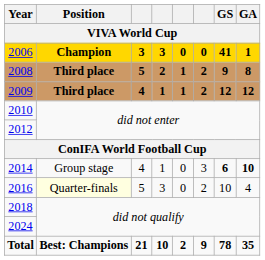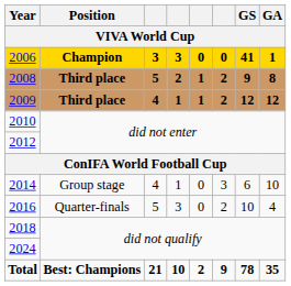2014 | GS: bold -> normal
2014 | GA: bold -> normal
2016 | Position: lightyellow background -> no background
